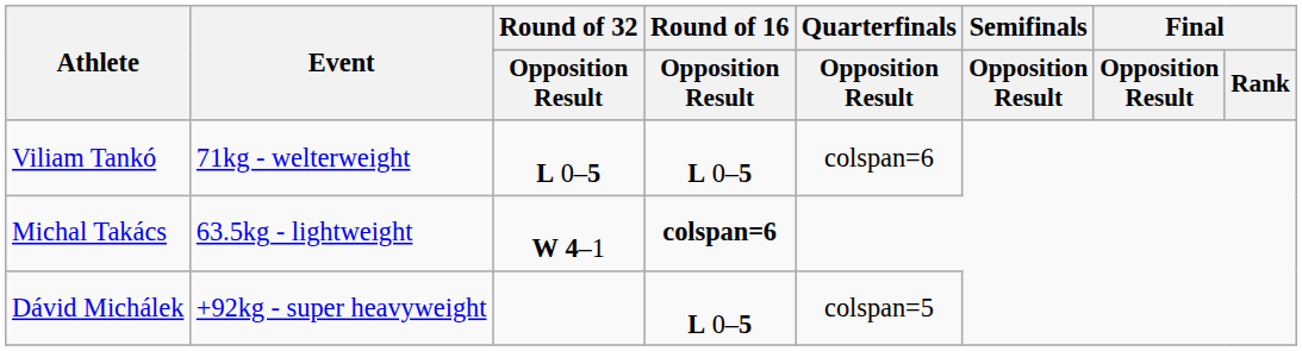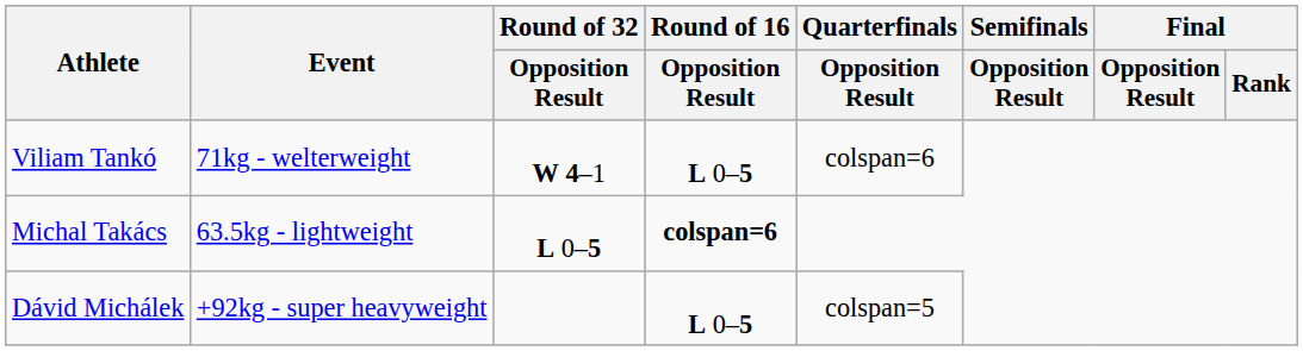Viliam Tankó | Round of 32 / Opposition Result: L 0–5 -> W 4–1
Michal Takács | Round of 32 / Opposition Result: W 4–1 -> L 0–5
